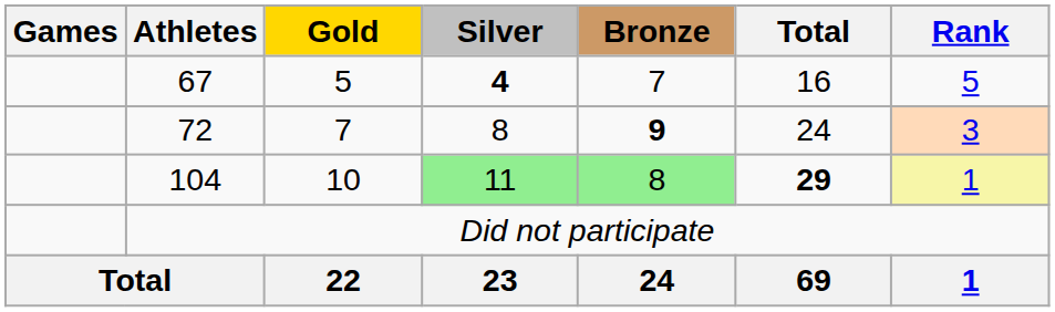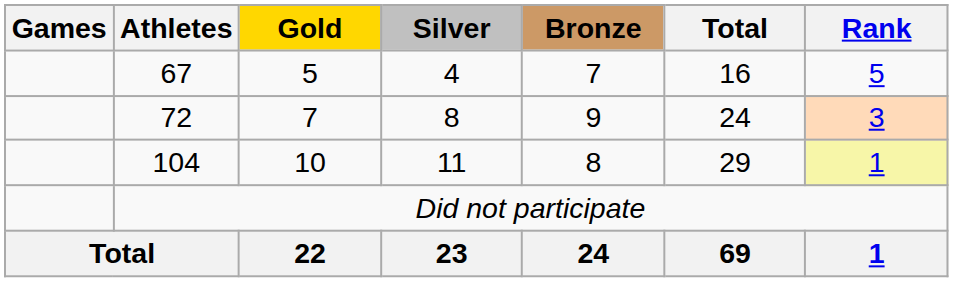67 | Silver: bold -> normal
72 | Bronze: bold -> normal
104 | Silver: lightgreen background -> no background
104 | Bronze: lightgreen background -> no background
104 | Total: bold -> normal
